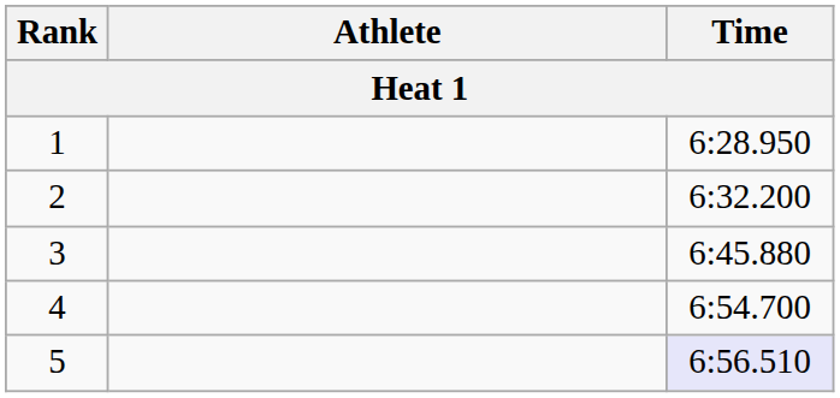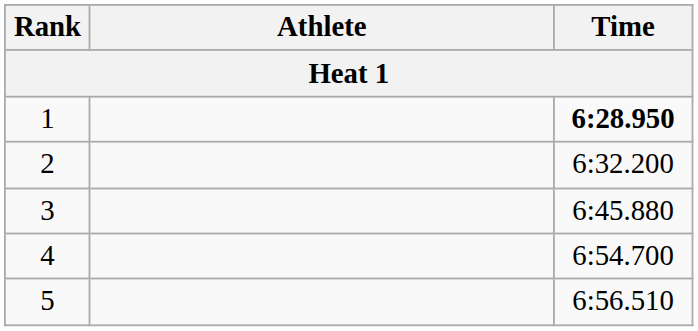1 | Time: normal -> bold
5 | Time: lavender background -> no background
